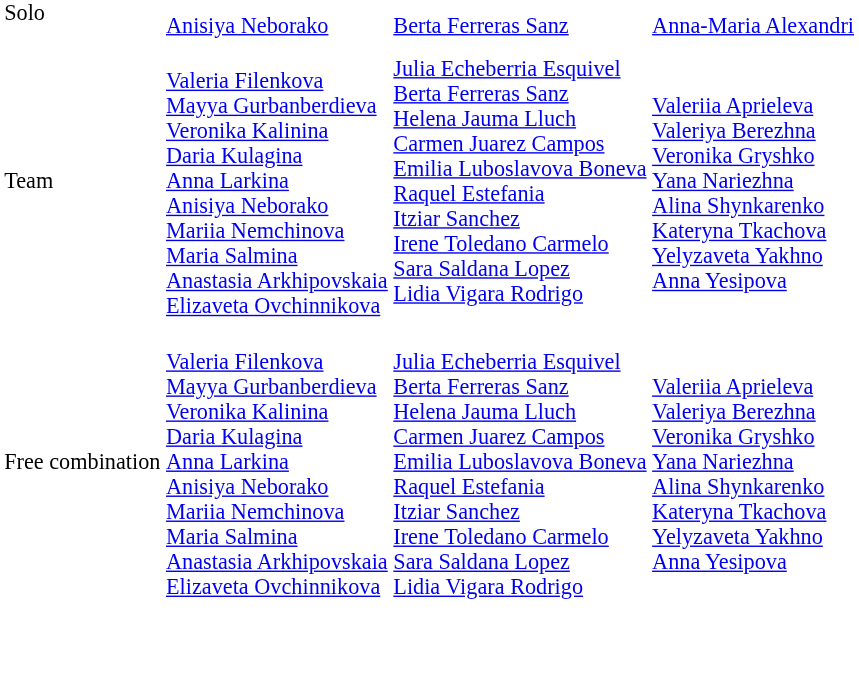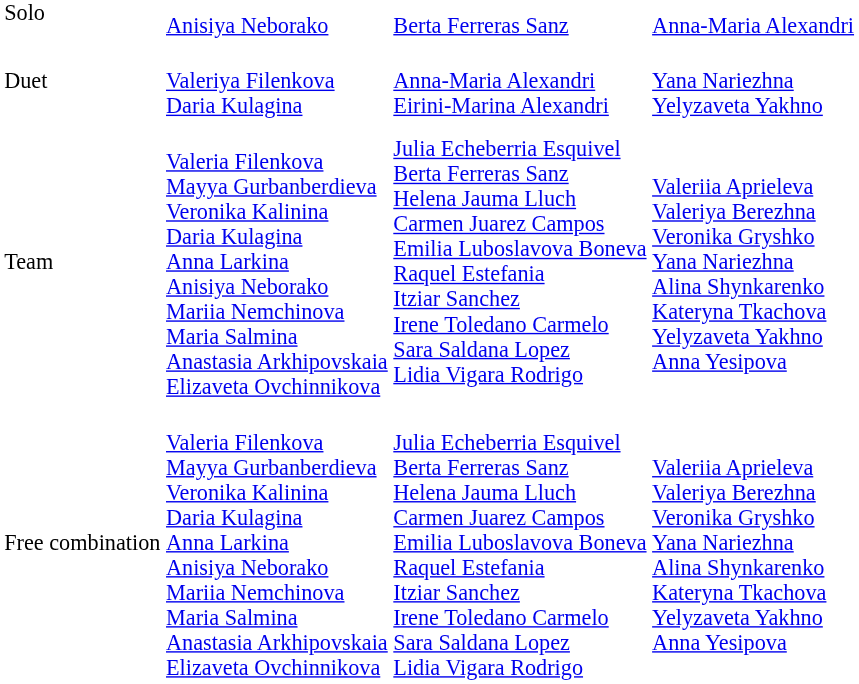+ row: Duet | Valeriya Filenkova Daria Kulagina | Anna-Maria Alexandri Eirini-Marina Alexandri | Yana Nariezhna Yelyzaveta Yakhno
